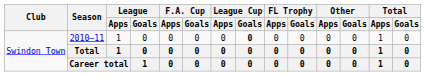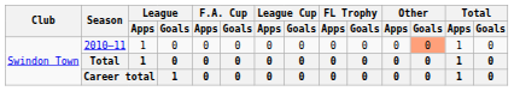Swindon Town / 2010–11 | League Cup / Goals: bold -> normal
Swindon Town / 2010–11 | Other / Goals: no background -> lightsalmon background
